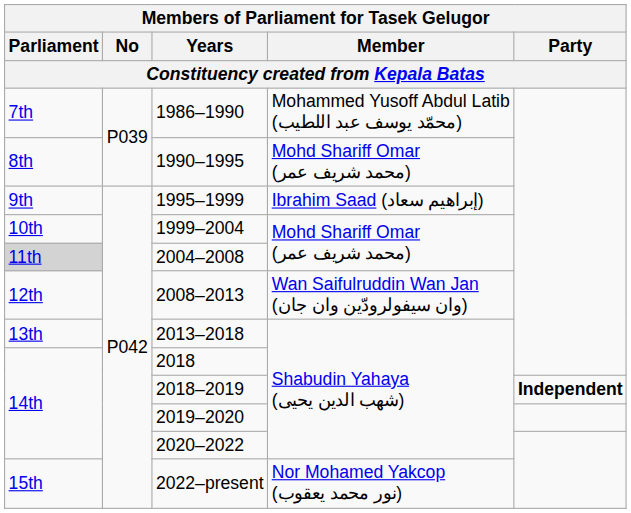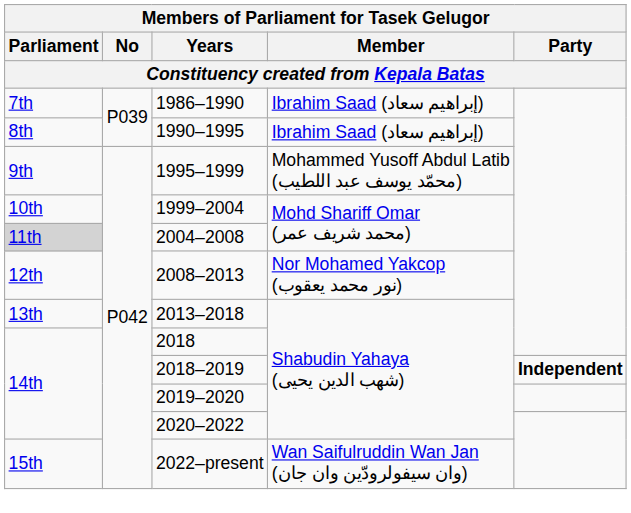1986–1990 | Member: Mohammed Yusoff Abdul Latib (محمّد يوسف عبد اللطيب) -> Ibrahim Saad (إبراهيم سعاد)
1990–1995 | Member: Mohd Shariff Omar (محمد شريف عمر) -> Ibrahim Saad (إبراهيم سعاد)
1995–1999 | Member: Ibrahim Saad (إبراهيم سعاد) -> Mohammed Yusoff Abdul Latib (محمّد يوسف عبد اللطيب)
2008–2013 | Member: Wan Saifulruddin Wan Jan (وان سيفولرودّين وان جان) -> Nor Mohamed Yakcop (نور محمد يعقوب)
2022–present | Member: Nor Mohamed Yakcop (نور محمد يعقوب) -> Wan Saifulruddin Wan Jan (وان سيفولرودّين وان جان)
